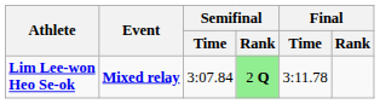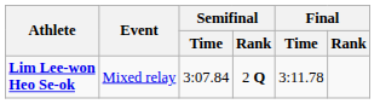Lim Lee-won Heo Se-ok | Event: bold -> normal
Lim Lee-won Heo Se-ok | Semifinal / Rank: lightgreen background -> no background
